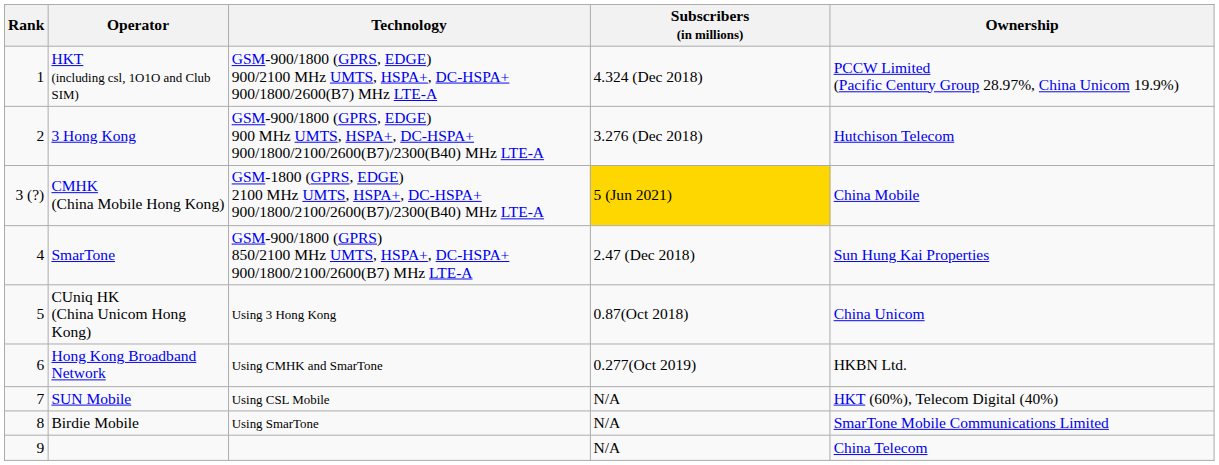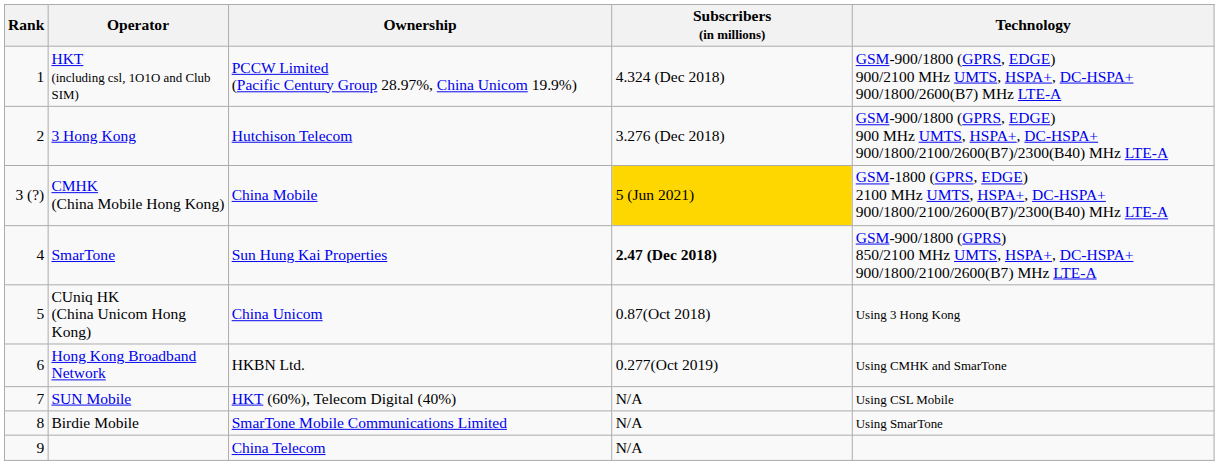columns swapped: Technology <-> Ownership
SmarTone | Subscribers (in millions): normal -> bold
